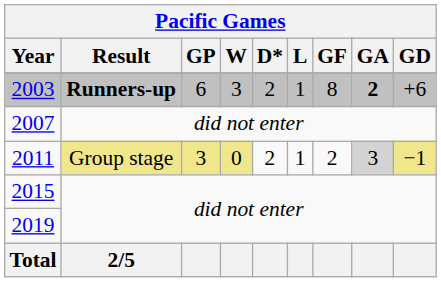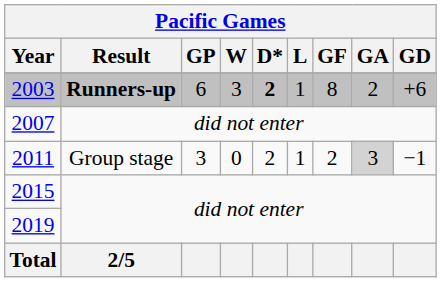2003 | D*: normal -> bold
2003 | GA: bold -> normal
2011 | Result: khaki background -> no background
2011 | GP: khaki background -> no background
2011 | W: khaki background -> no background
2011 | GD: khaki background -> no background
